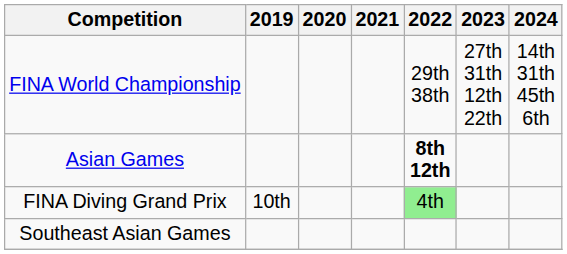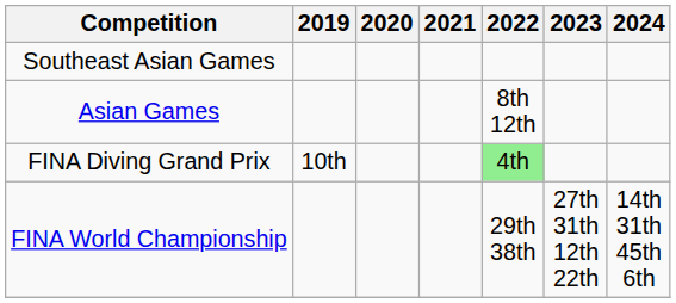rows swapped: Southeast Asian Games <-> FINA World Championship
Asian Games | 2022: bold -> normal
